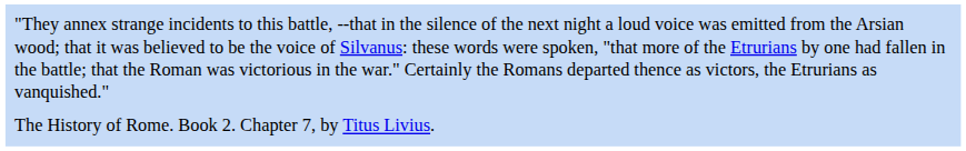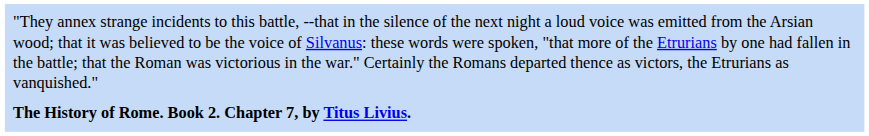row 2 | column 1: normal -> bold
